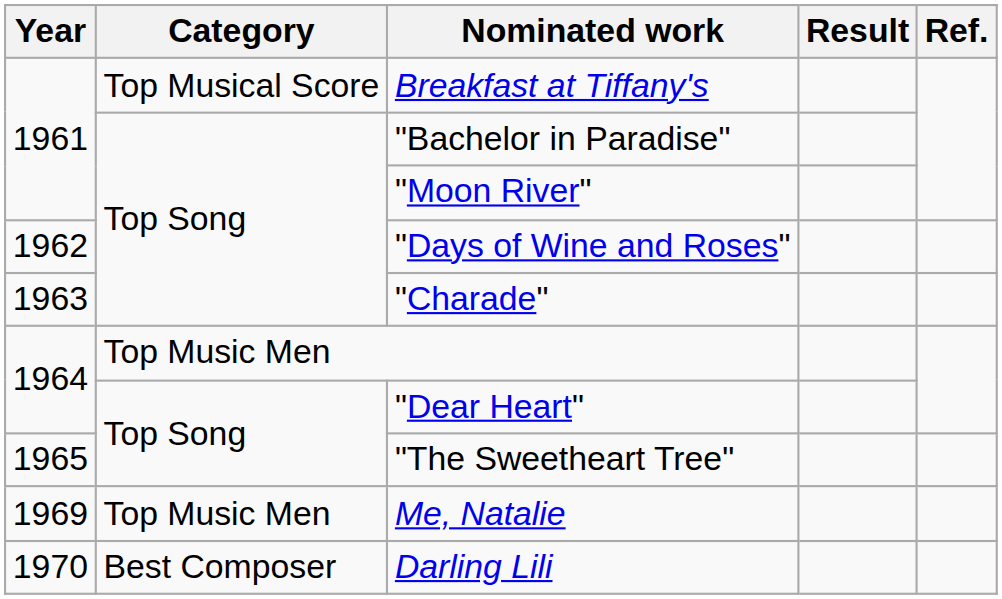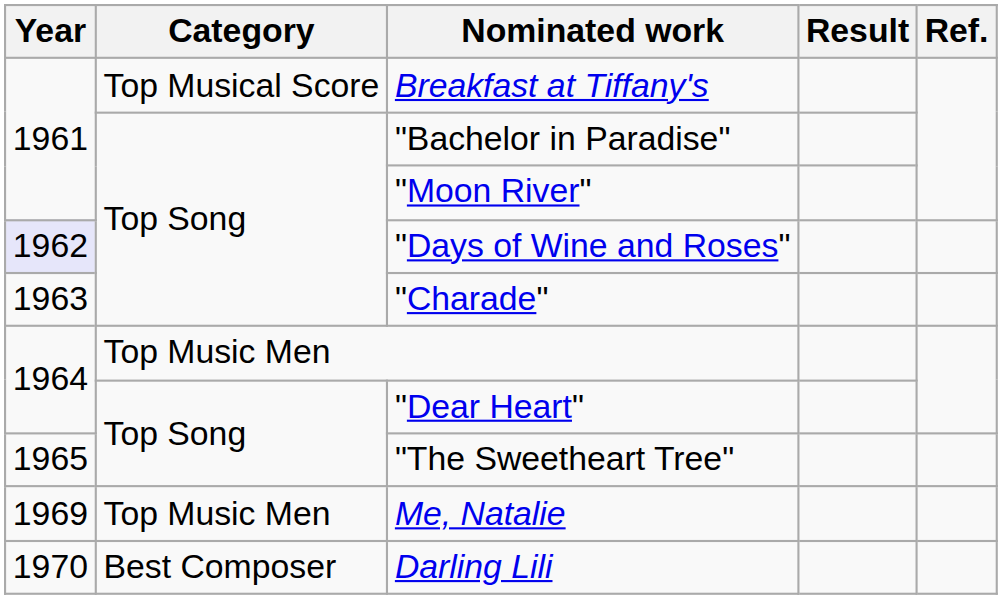"Days of Wine and Roses" | Year: no background -> lavender background
